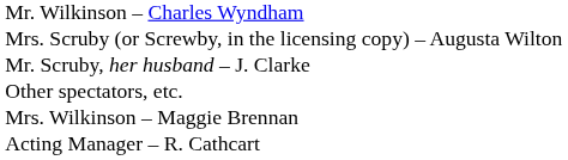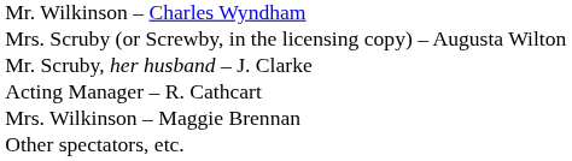row 4 | column 1: Other spectators, etc. -> Acting Manager – R. Cathcart
row 6 | column 1: Acting Manager – R. Cathcart -> Other spectators, etc.
